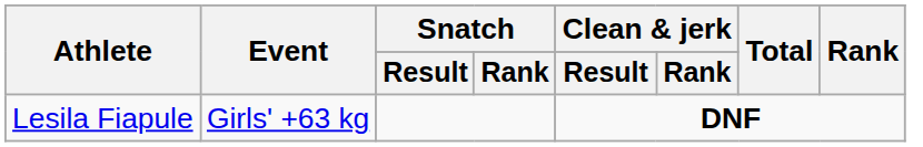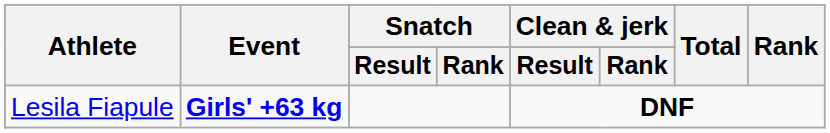Lesila Fiapule | Event: normal -> bold
